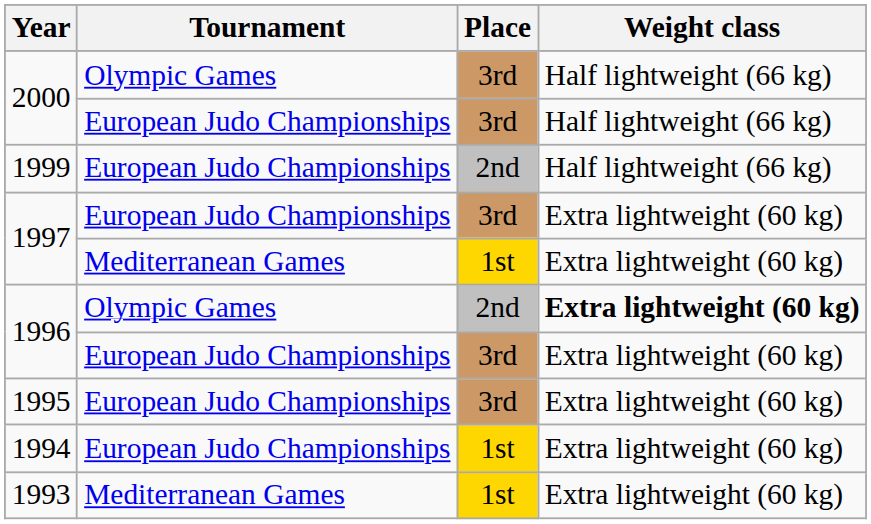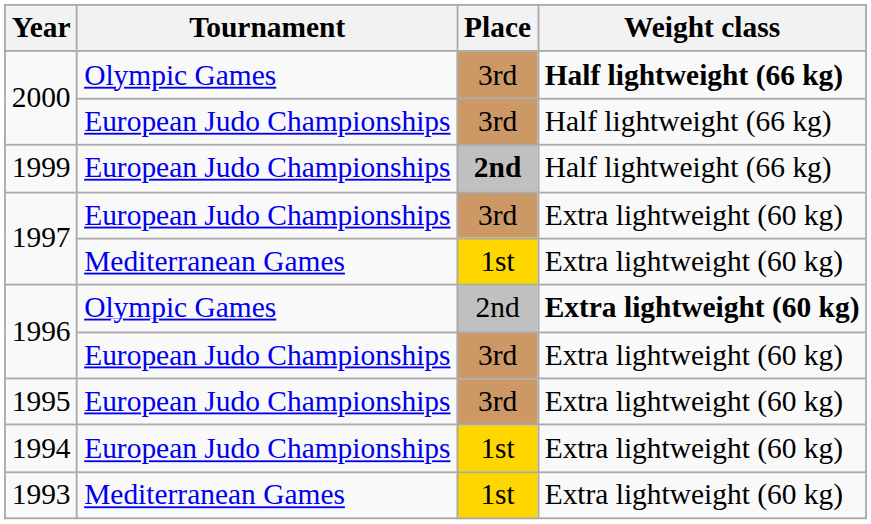2000 / Olympic Games | Weight class: normal -> bold
1999 | Place: normal -> bold
